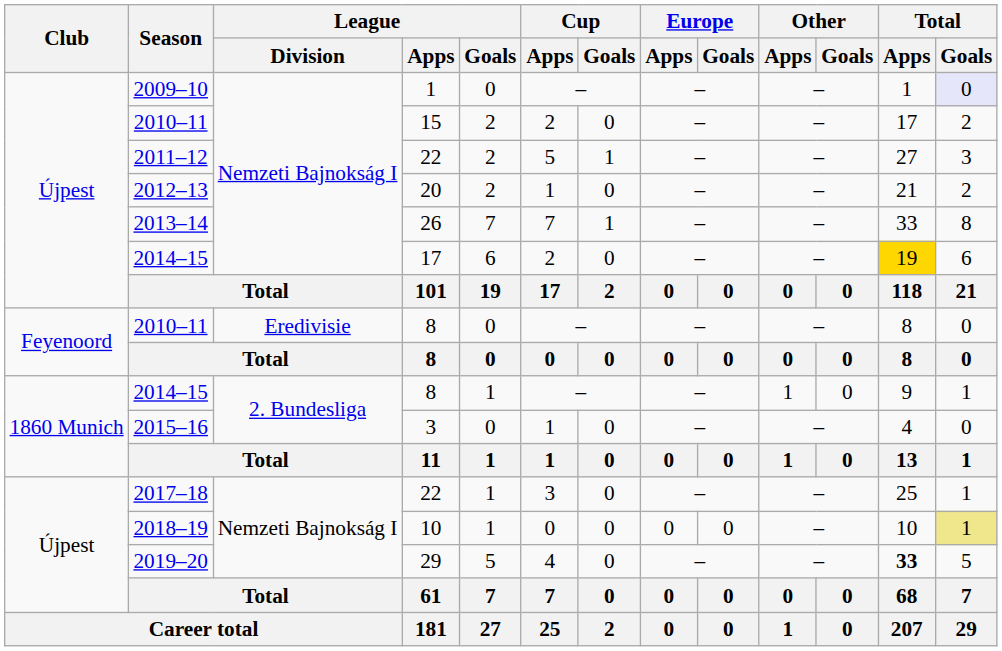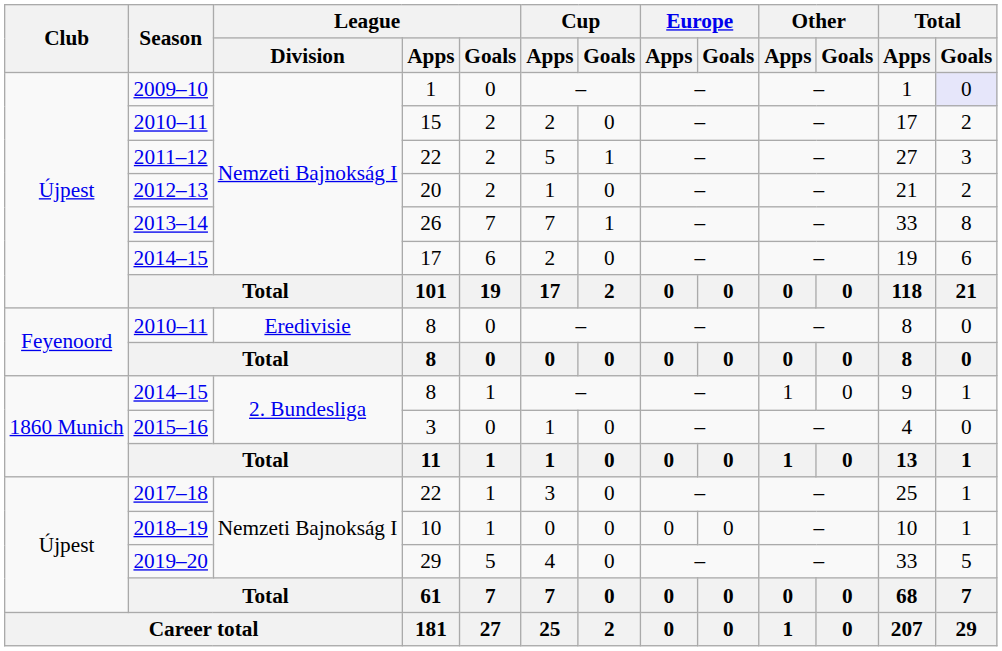2014–15 / 17 | Total / Apps: gold background -> no background
2018–19 | Total / Goals: khaki background -> no background
2019–20 | Total / Apps: bold -> normal
